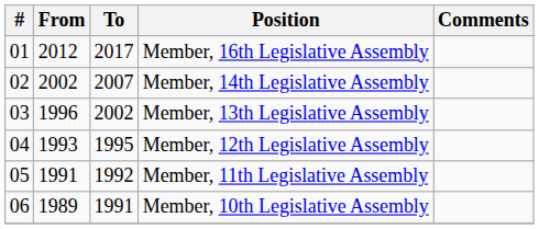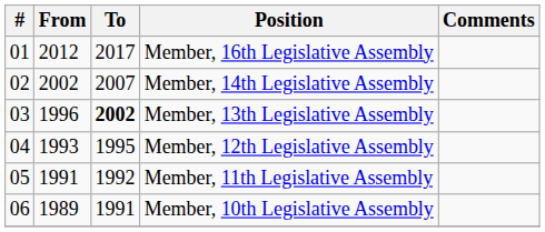Member, 13th Legislative Assembly | To: normal -> bold
